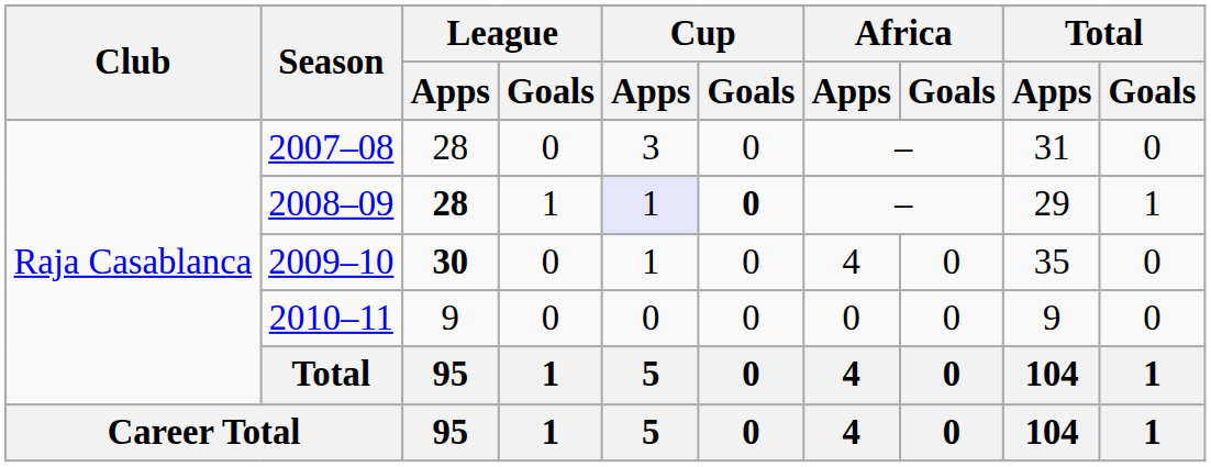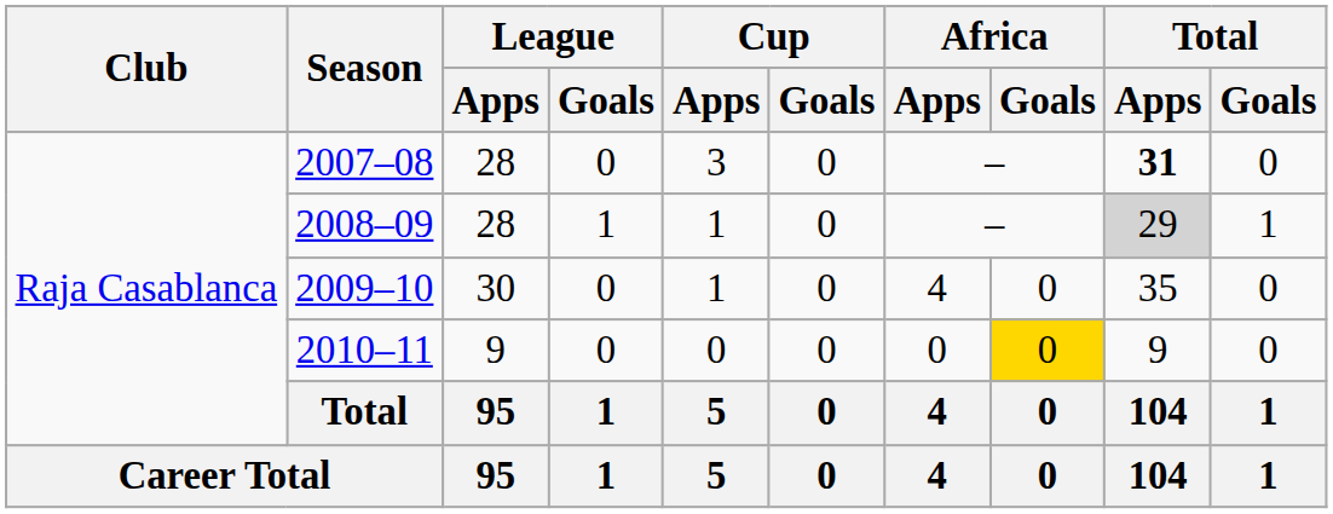2007–08 | Total / Apps: normal -> bold
2008–09 | League / Apps: bold -> normal
2008–09 | Cup / Apps: lavender background -> no background
2008–09 | Cup / Goals: bold -> normal
2008–09 | Total / Apps: no background -> lightgrey background
2009–10 | League / Apps: bold -> normal
2010–11 | Africa / Goals: no background -> gold background
